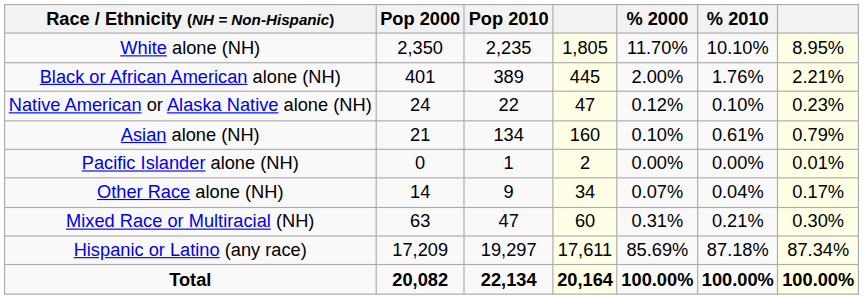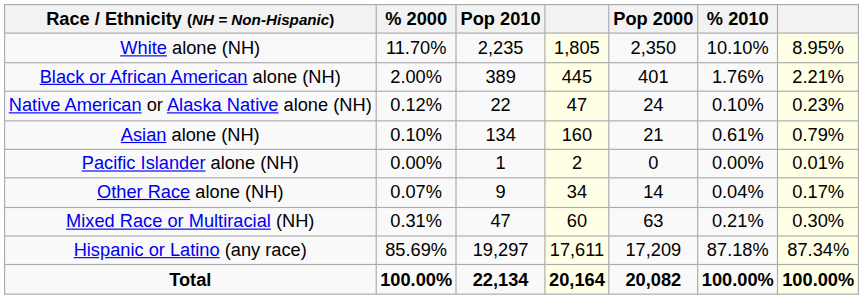columns swapped: Pop 2000 <-> % 2000
